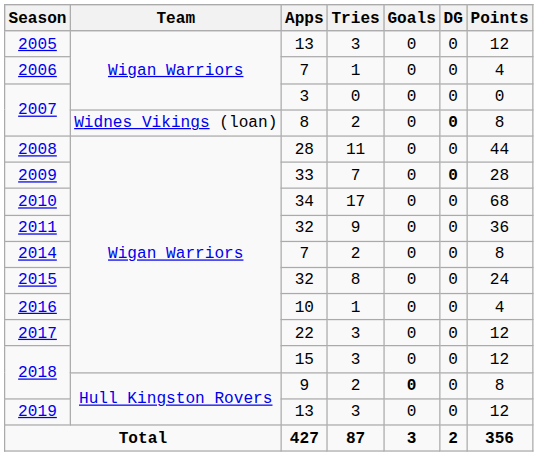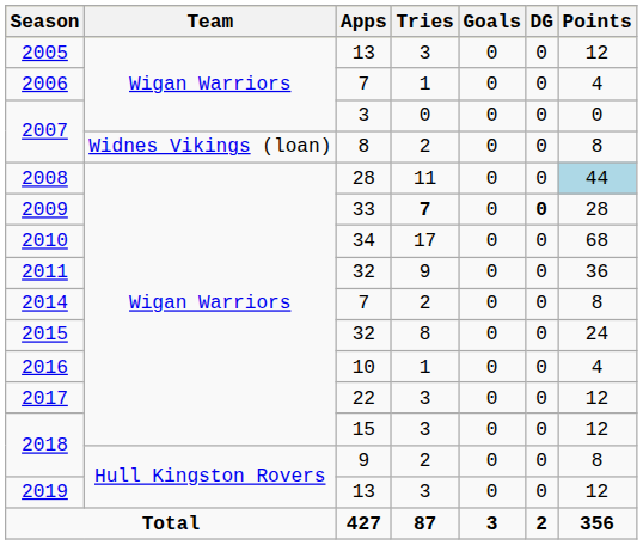2007 / 8 | DG: bold -> normal
2008 | Points: no background -> lightblue background
2009 | Tries: normal -> bold
2018 / 9 | Goals: bold -> normal
